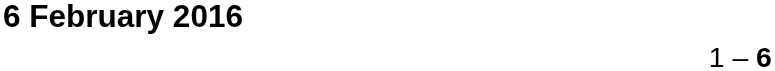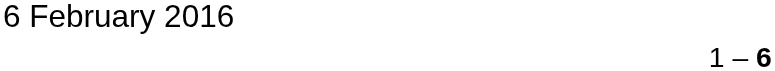6 February 2016 | column 1: bold -> normal
